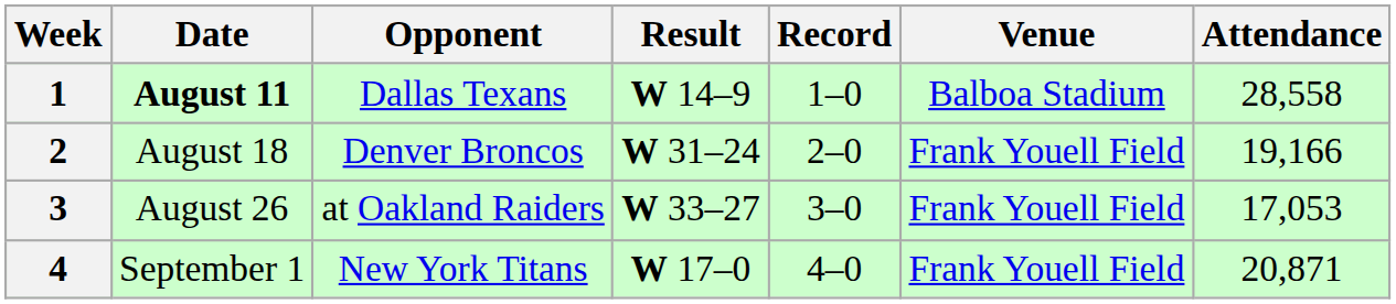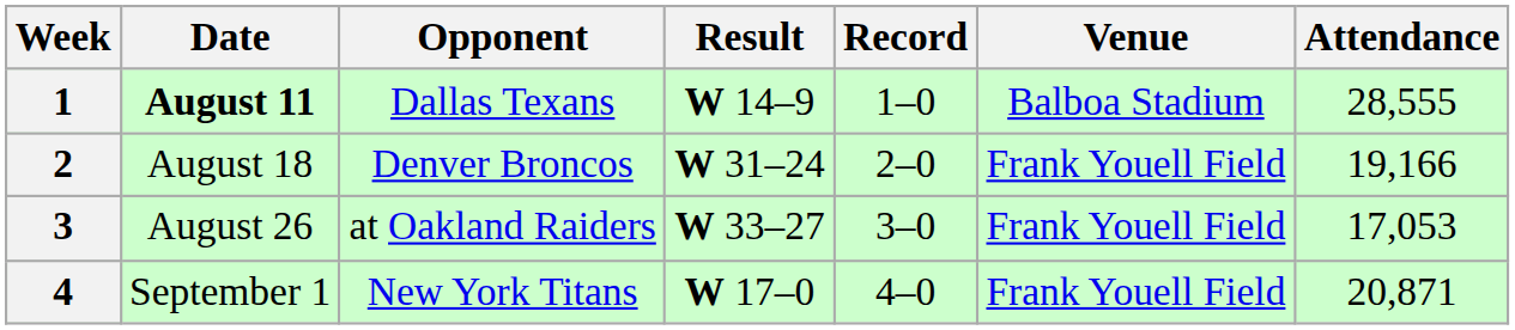1 | Attendance: 28,558 -> 28,555
